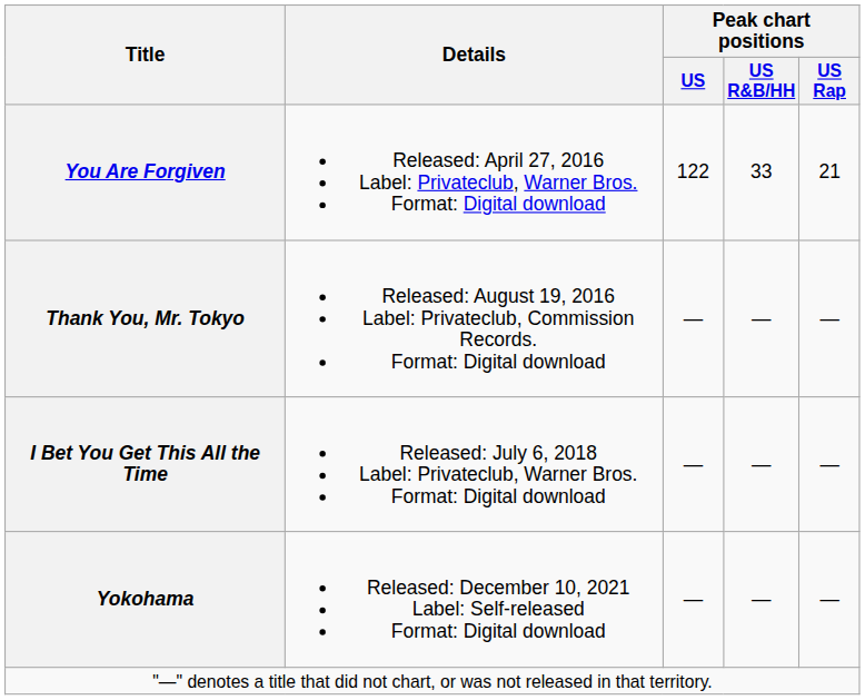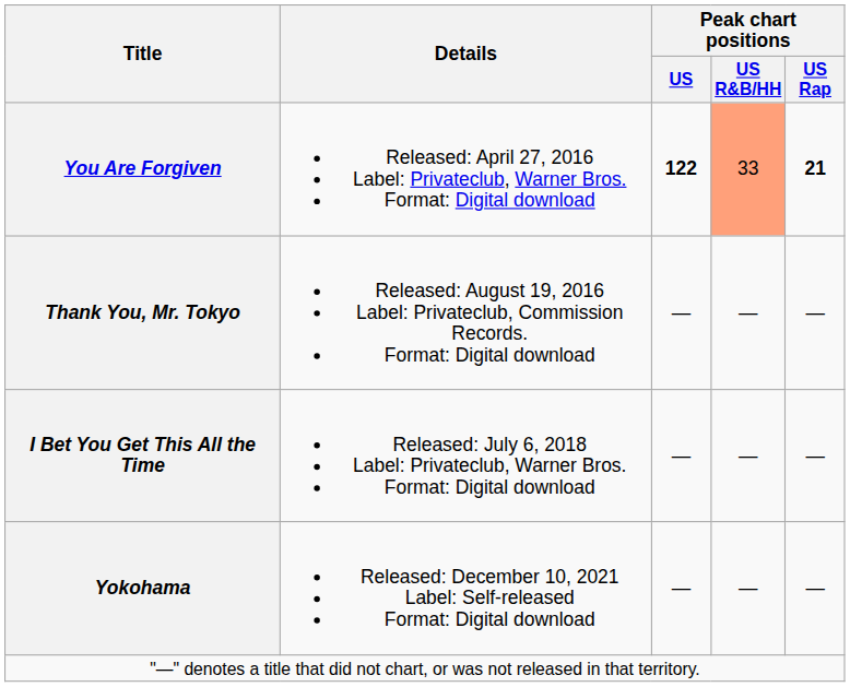You Are Forgiven | Peak chart positions / US: normal -> bold
You Are Forgiven | Peak chart positions / US R&B/HH: no background -> lightsalmon background
You Are Forgiven | Peak chart positions / US Rap: normal -> bold
